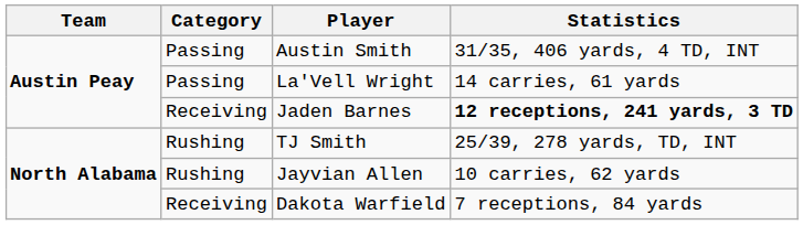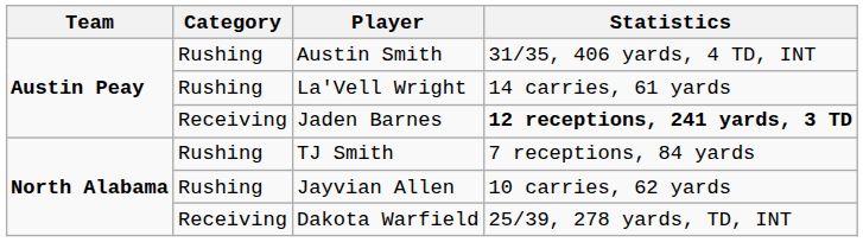Austin Smith | Category: Passing -> Rushing
La'Vell Wright | Category: Passing -> Rushing
TJ Smith | Statistics: 25/39, 278 yards, TD, INT -> 7 receptions, 84 yards
Dakota Warfield | Statistics: 7 receptions, 84 yards -> 25/39, 278 yards, TD, INT
